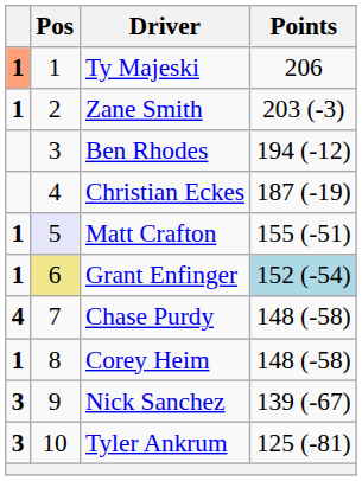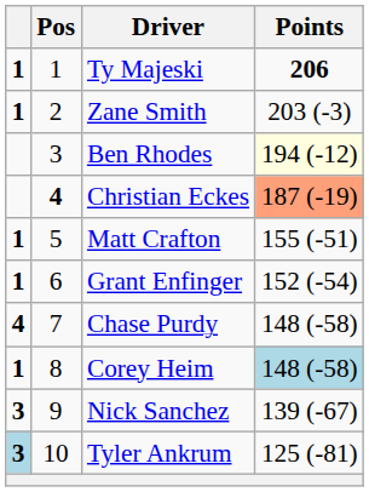Ty Majeski | column 1: lightsalmon background -> no background
Ty Majeski | Points: normal -> bold
Ben Rhodes | Points: no background -> lightyellow background
Christian Eckes | Pos: normal -> bold
Christian Eckes | Points: no background -> lightsalmon background
Matt Crafton | Pos: lavender background -> no background
Grant Enfinger | Pos: khaki background -> no background
Grant Enfinger | Points: lightblue background -> no background
Corey Heim | Points: no background -> lightblue background
Tyler Ankrum | column 1: no background -> lightblue background
